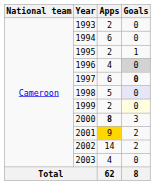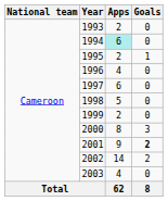1994 | Apps: no background -> paleturquoise background
1996 | Goals: lightgrey background -> no background
1997 | Goals: bold -> normal
1998 | Goals: lavender background -> no background
1999 | Goals: lightyellow background -> no background
2000 | Apps: bold -> normal
2001 | Apps: gold background -> no background
2001 | Goals: normal -> bold
